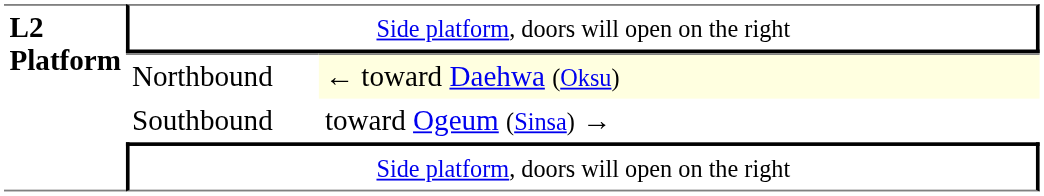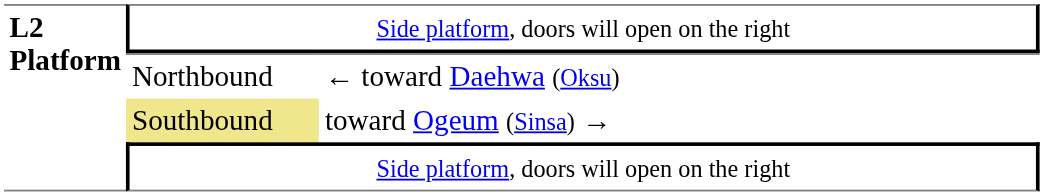Northbound | column 3: lightyellow background -> no background
Southbound | column 2: no background -> khaki background
